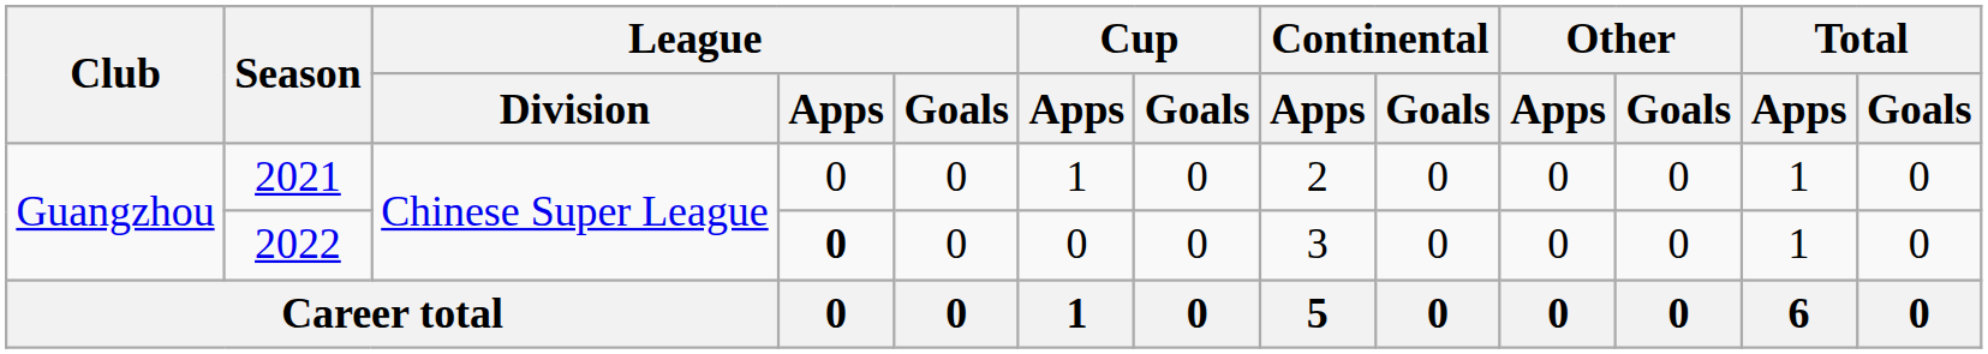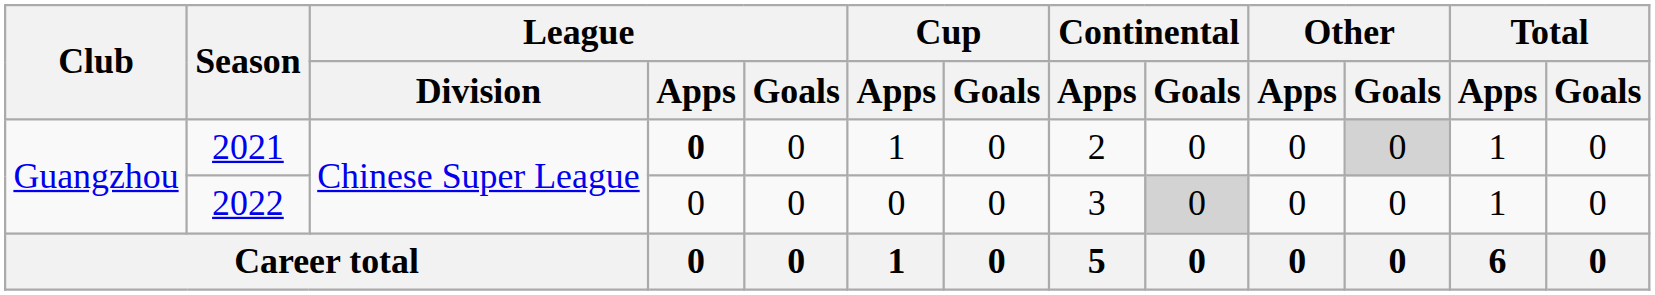2021 | League / Apps: normal -> bold
2021 | Other / Goals: no background -> lightgrey background
2022 | League / Apps: bold -> normal
2022 | Continental / Goals: no background -> lightgrey background
